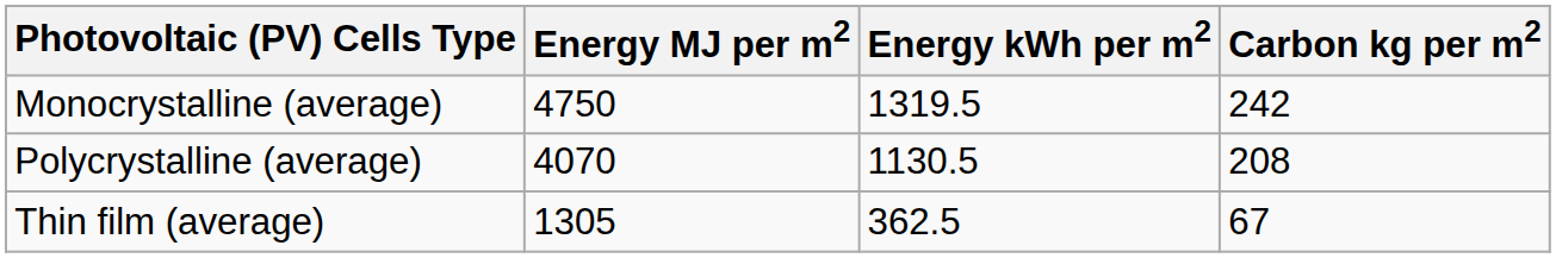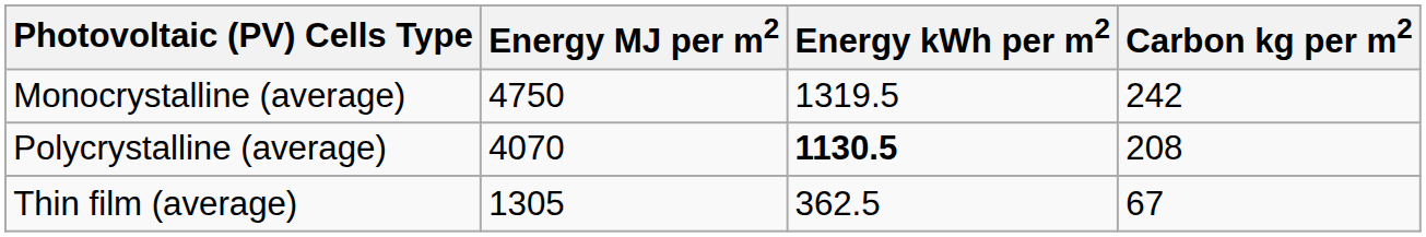row 3 | Energy kWh per m2: normal -> bold
